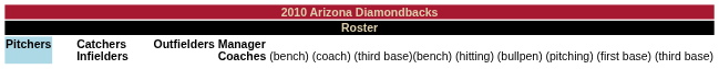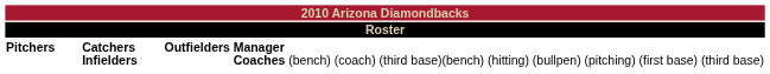Pitchers | column 1: lightblue background -> no background
